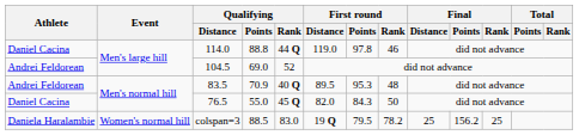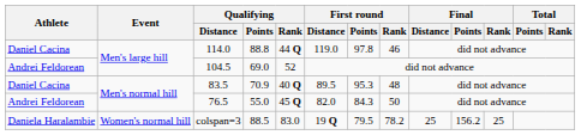83.5 | Athlete: Andrei Feldorean -> Daniel Cacina
76.5 | Athlete: Daniel Cacina -> Andrei Feldorean
